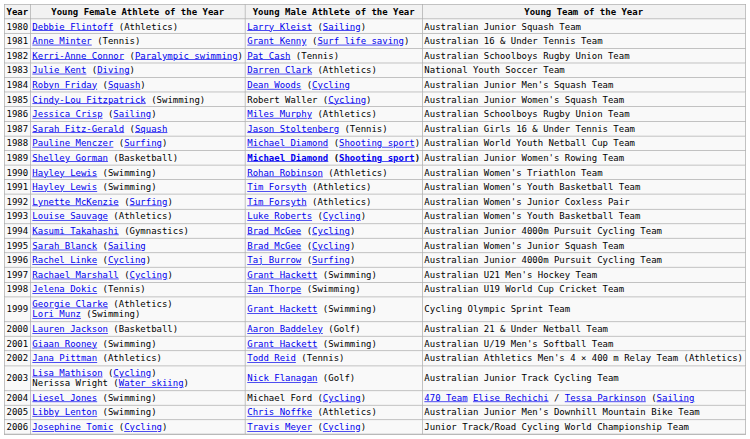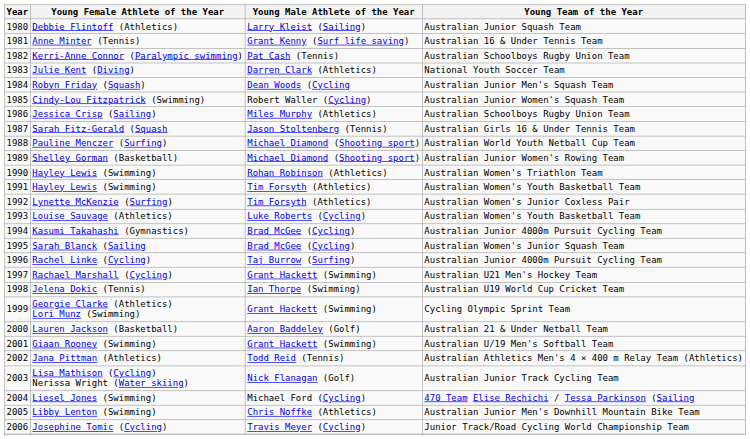Shelley Gorman (Basketball) | Young Male Athlete of the Year: bold -> normal
